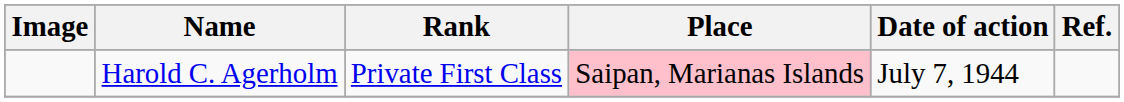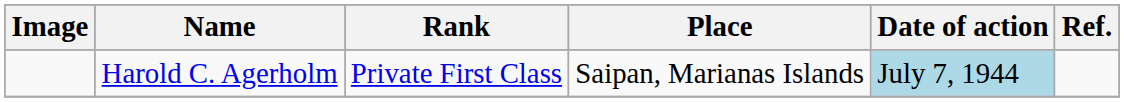Harold C. Agerholm | Place: pink background -> no background
Harold C. Agerholm | Date of action: no background -> lightblue background
